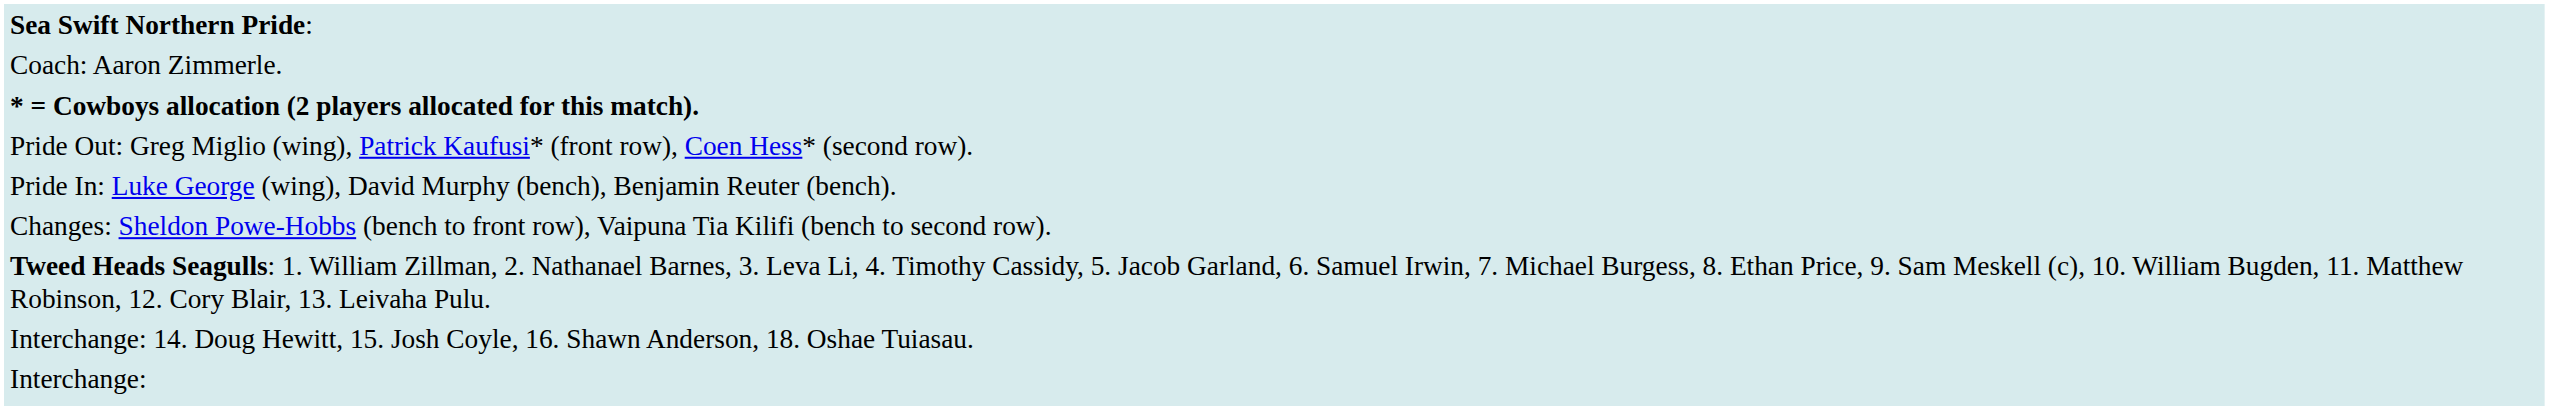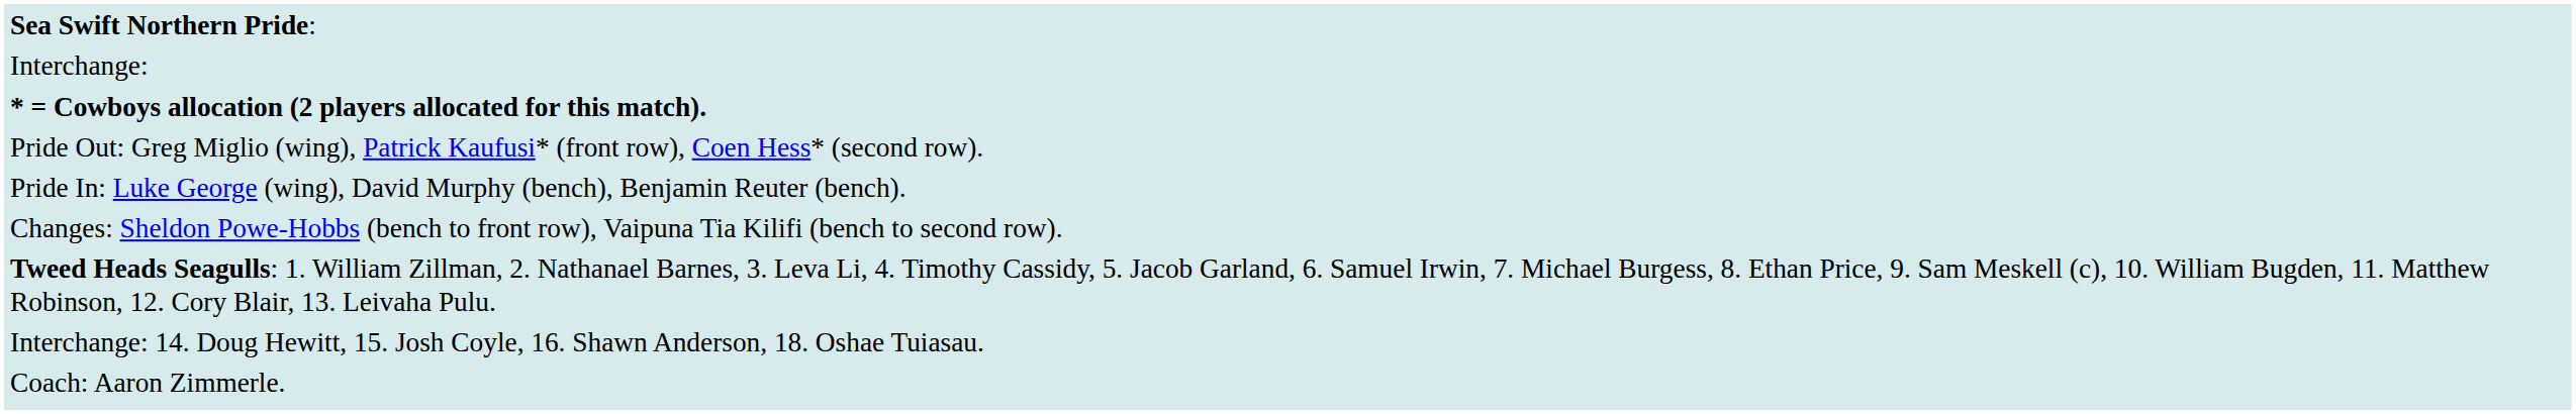row 2 | column 1: Coach: Aaron Zimmerle. -> Interchange:
row 9 | column 1: Interchange: -> Coach: Aaron Zimmerle.
